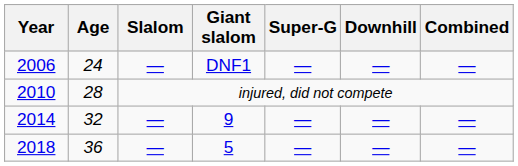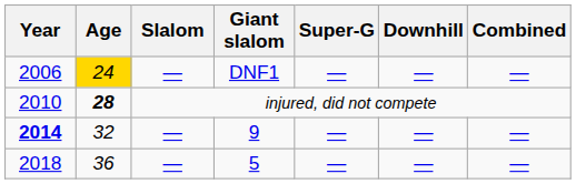DNF1 | Age: no background -> gold background
injured, did not compete | Age: normal -> bold
9 | Year: normal -> bold
